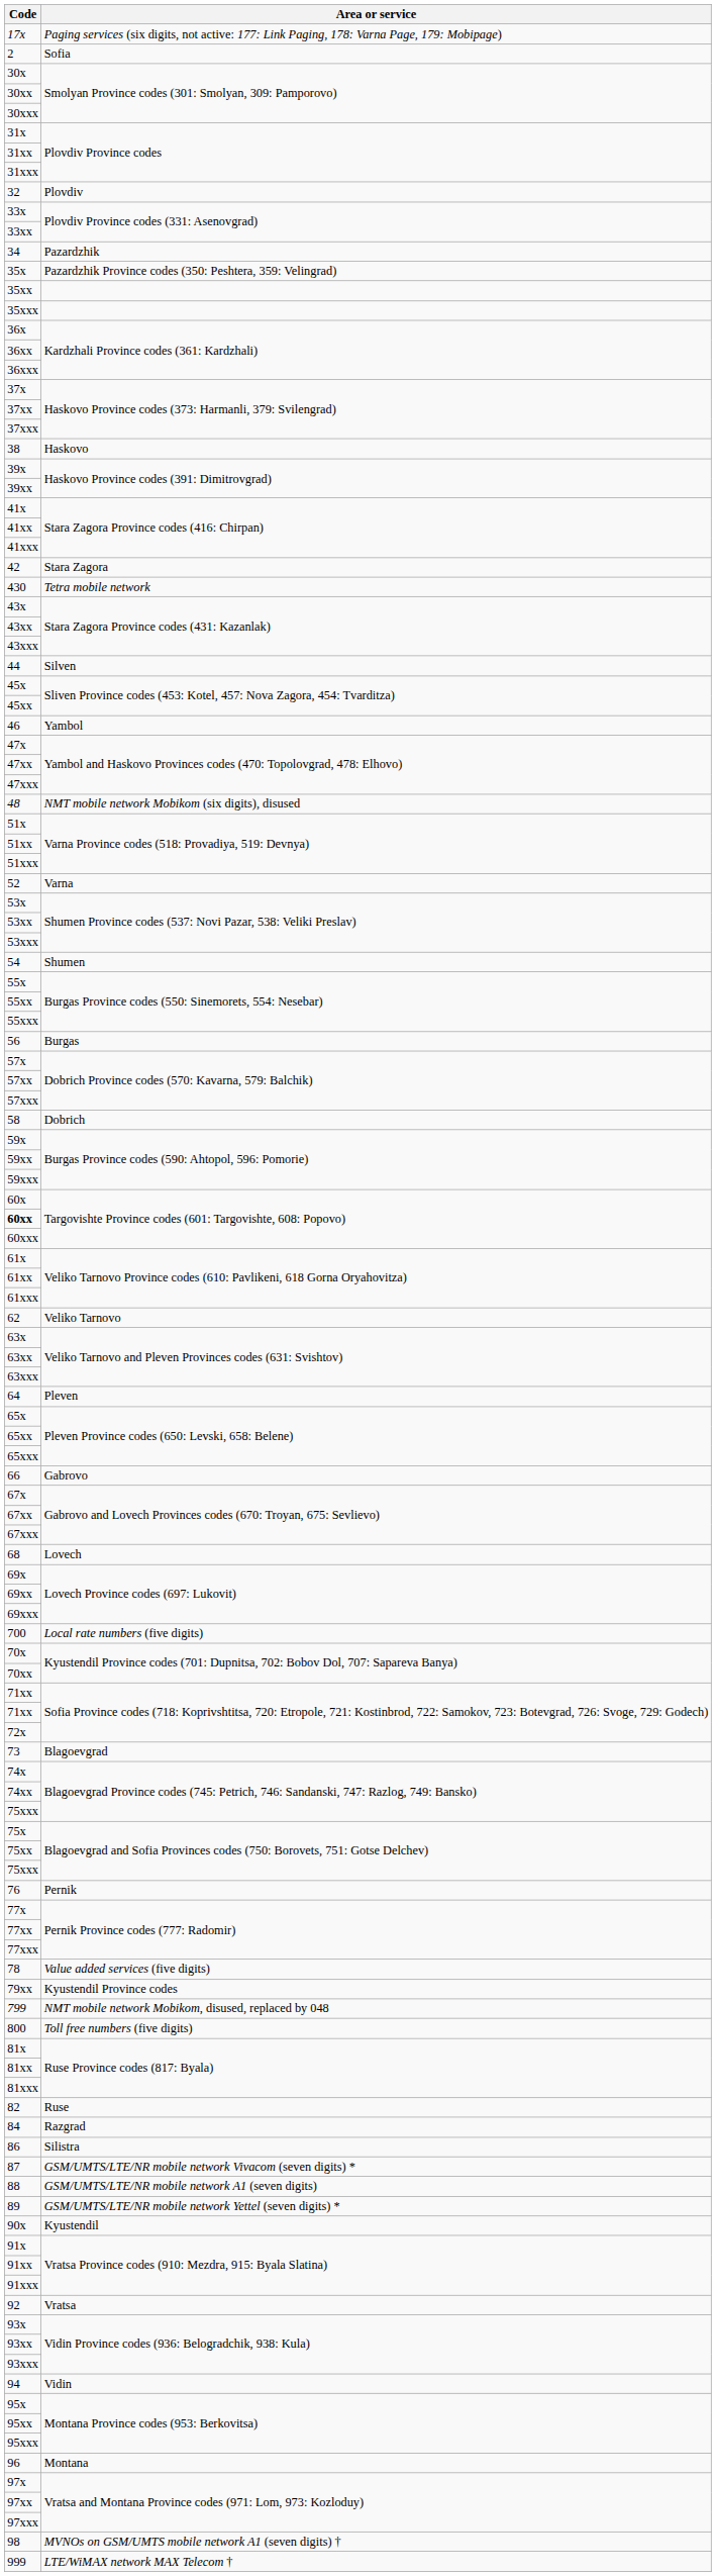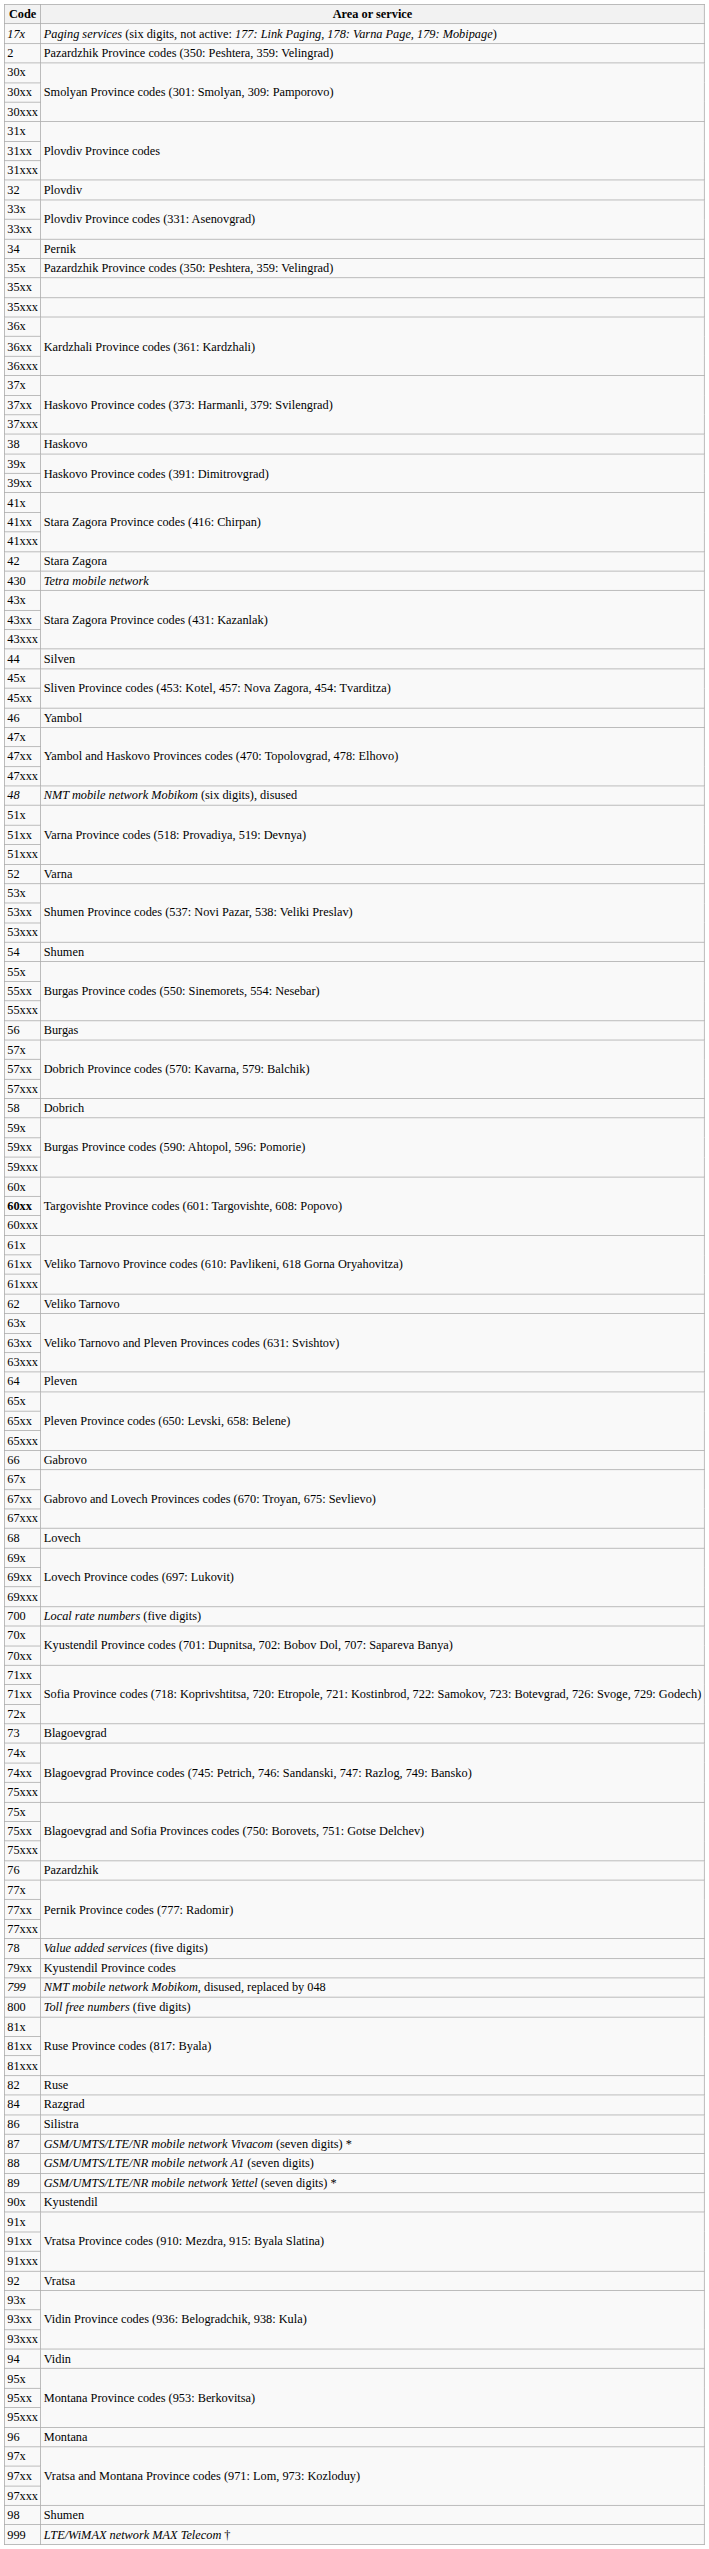row 3 | Area or service: Sofia -> Pazardzhik Province codes (350: Peshtera, 359: Velingrad)
row 13 | Area or service: Pazardzhik -> Pernik
row 96 | Area or service: Pernik -> Pazardzhik
row 129 | Area or service: MVNOs on GSM/UMTS mobile network A1 (seven digits) † -> Shumen
